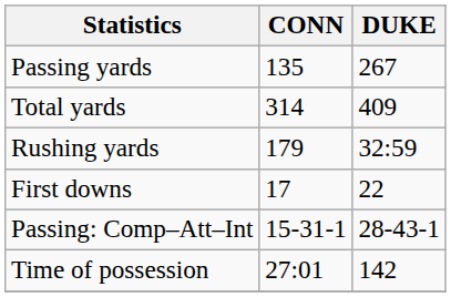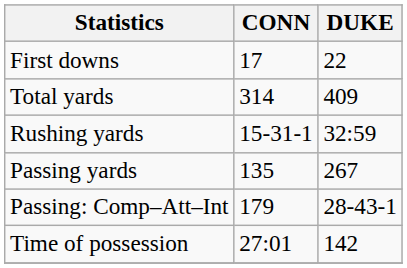rows swapped: First downs <-> Passing yards
Rushing yards | CONN: 179 -> 15-31-1
Passing: Comp–Att–Int | CONN: 15-31-1 -> 179
